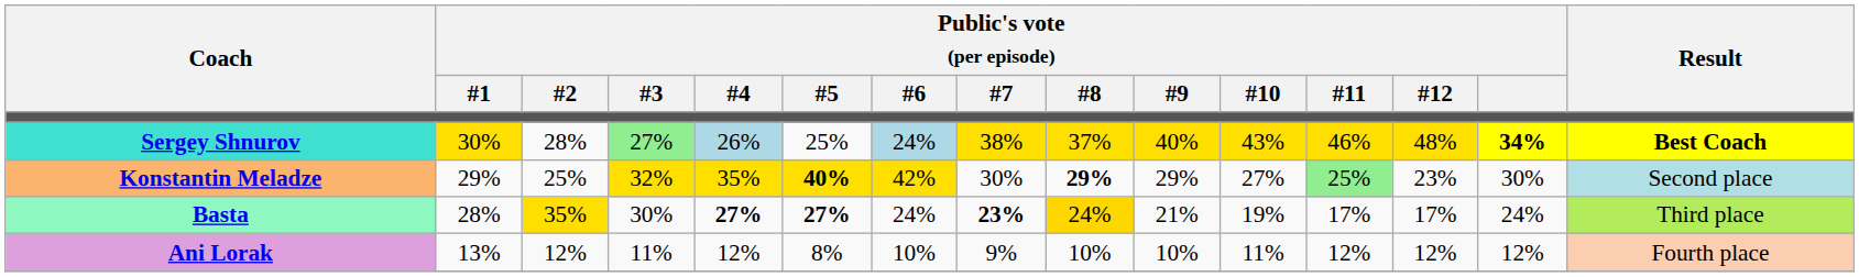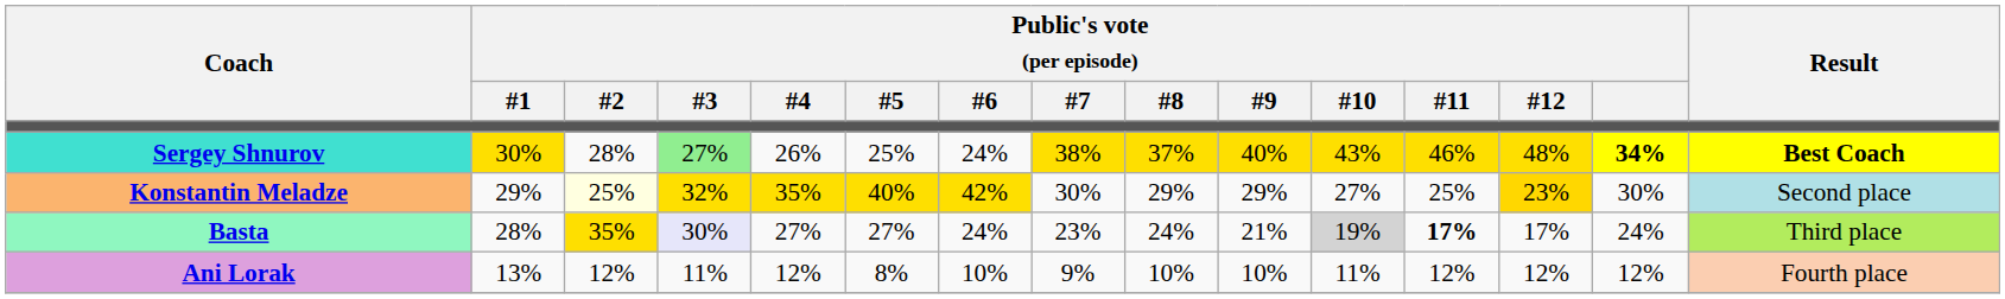Sergey Shnurov | Public's vote (per episode) / #4: lightblue background -> no background
Sergey Shnurov | Public's vote (per episode) / #6: lightblue background -> no background
Konstantin Meladze | Public's vote (per episode) / #2: no background -> lightyellow background
Konstantin Meladze | Public's vote (per episode) / #5: bold -> normal
Konstantin Meladze | Public's vote (per episode) / #8: bold -> normal
Konstantin Meladze | Public's vote (per episode) / #11: lightgreen background -> no background
Konstantin Meladze | Public's vote (per episode) / #12: no background -> gold background
Basta | Public's vote (per episode) / #3: no background -> lavender background
Basta | Public's vote (per episode) / #4: bold -> normal
Basta | Public's vote (per episode) / #5: bold -> normal
Basta | Public's vote (per episode) / #7: bold -> normal
Basta | Public's vote (per episode) / #8: gold background -> no background
Basta | Public's vote (per episode) / #10: no background -> lightgrey background
Basta | Public's vote (per episode) / #11: normal -> bold
